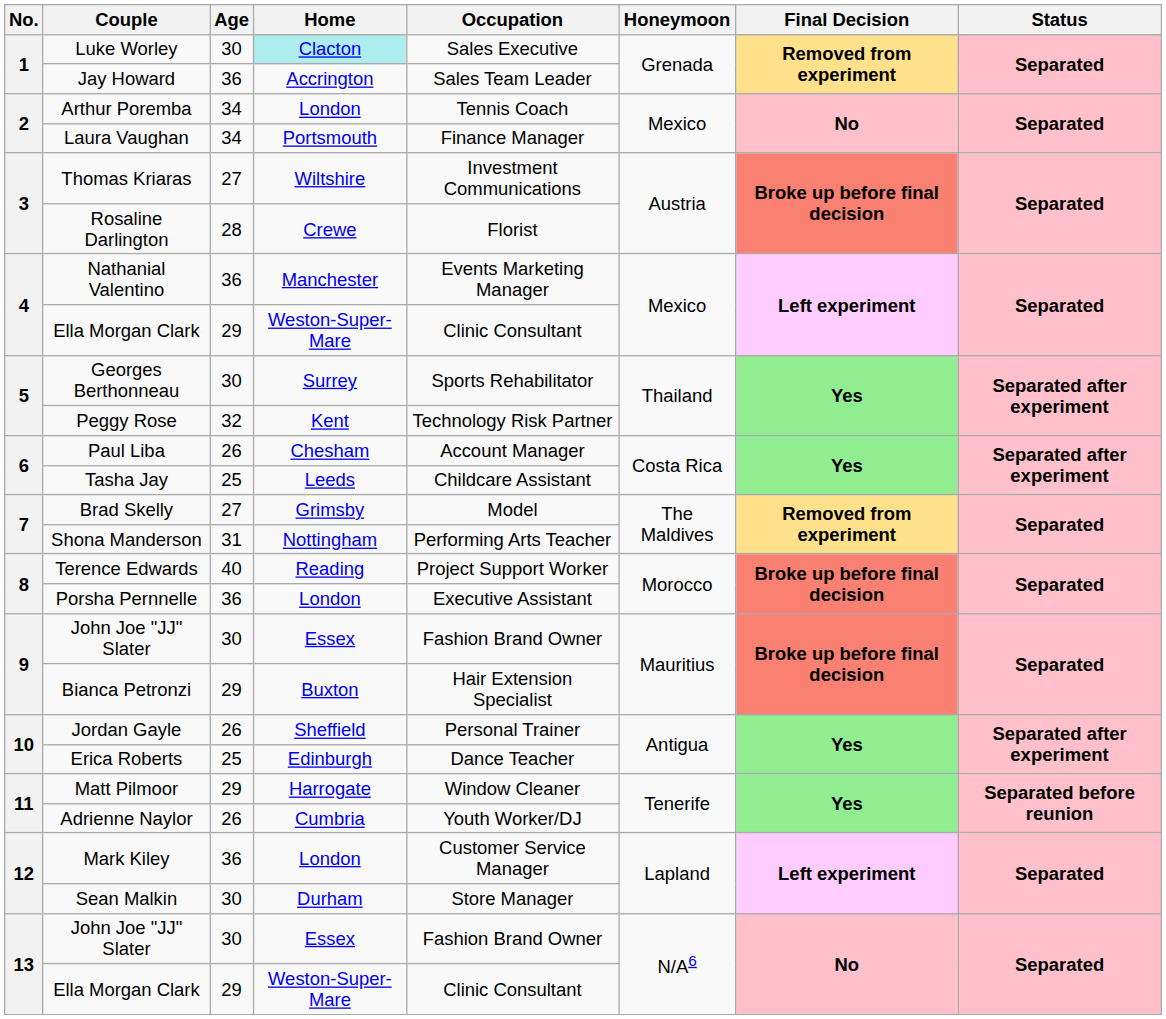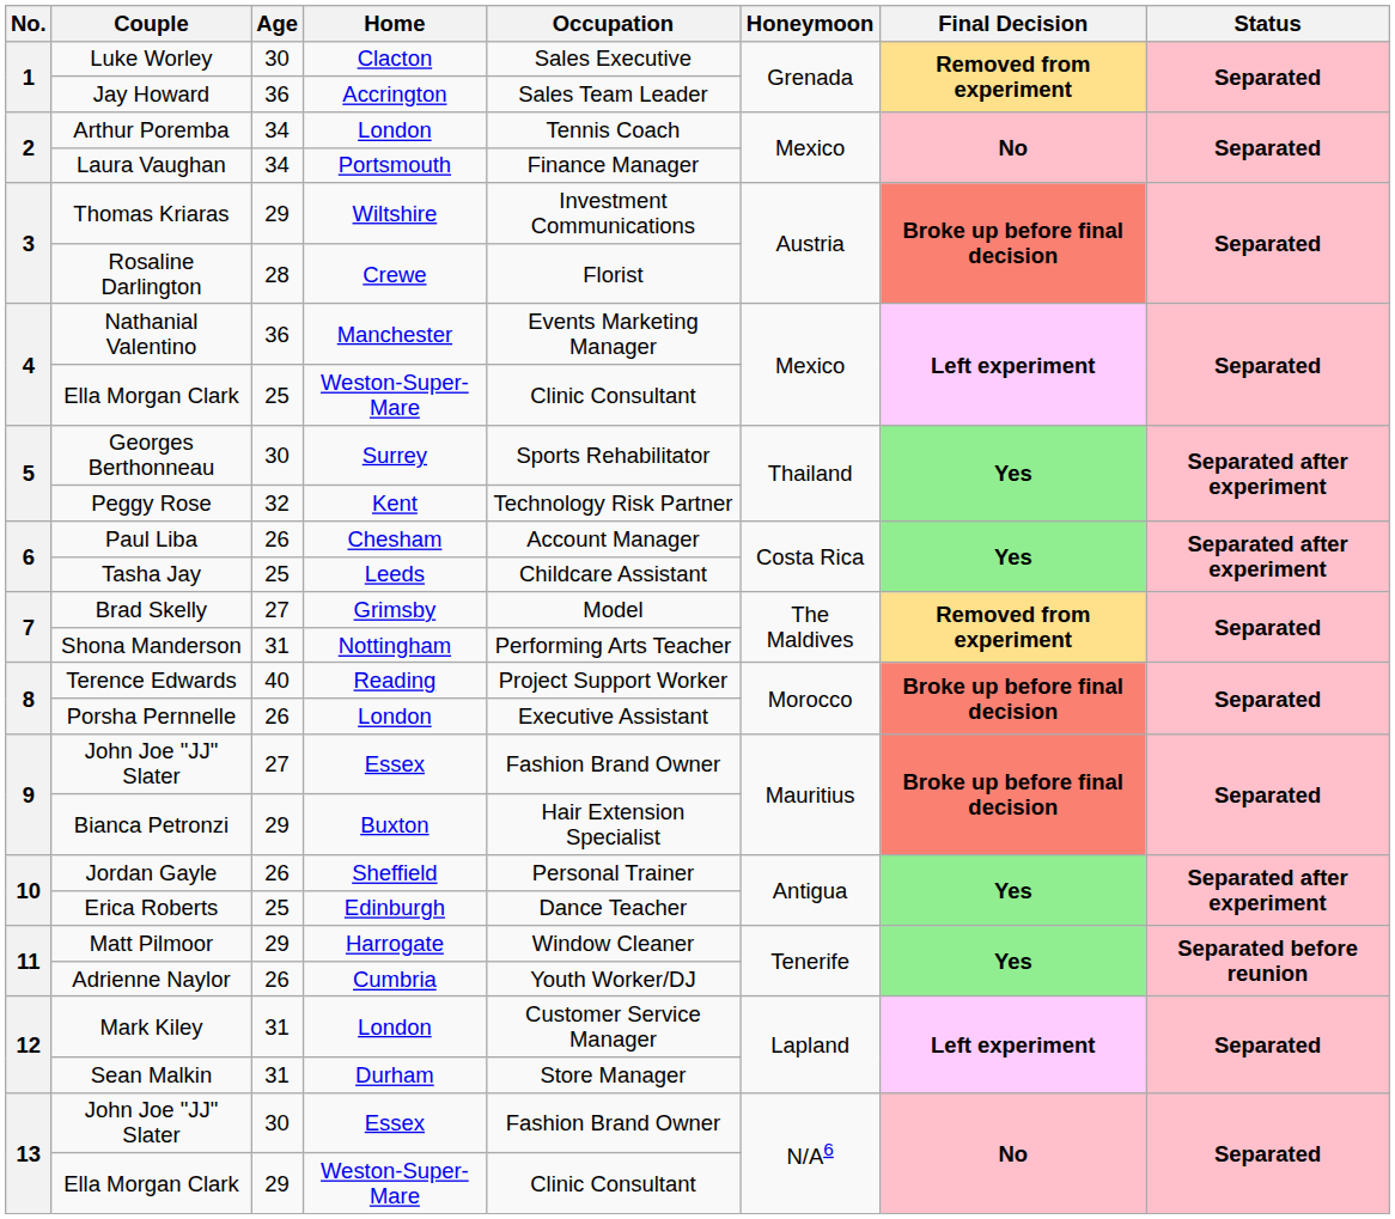Luke Worley | Home: paleturquoise background -> no background
Thomas Kriaras | Age: 27 -> 29
4 / Ella Morgan Clark | Age: 29 -> 25
Porsha Pernnelle | Age: 36 -> 26
9 / John Joe "JJ" Slater | Age: 30 -> 27
Mark Kiley | Age: 36 -> 31
Sean Malkin | Age: 30 -> 31
